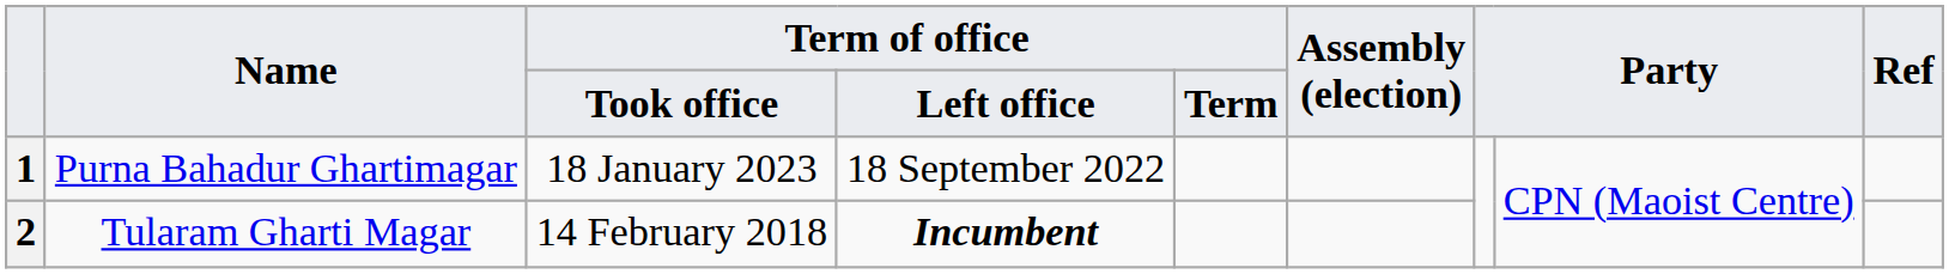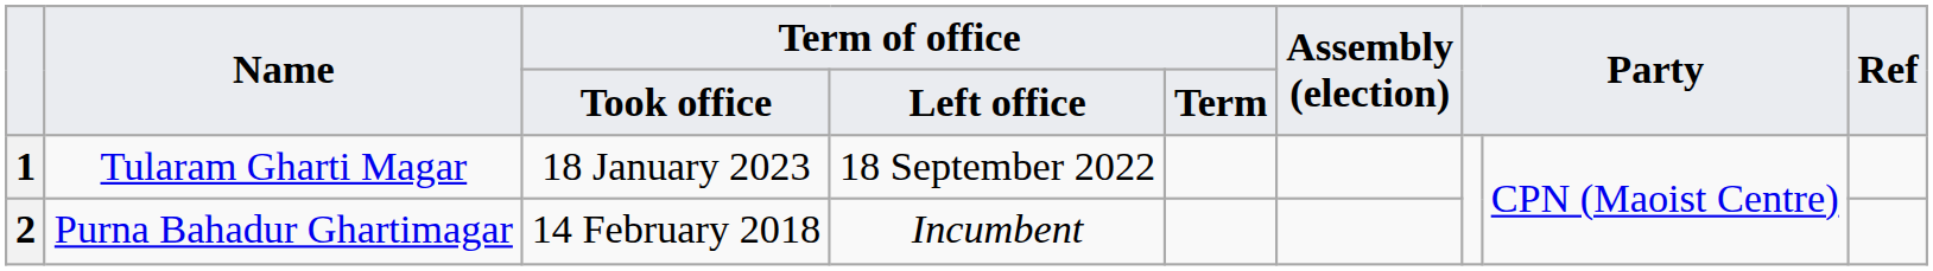1 | Name: Purna Bahadur Ghartimagar -> Tularam Gharti Magar
2 | Name: Tularam Gharti Magar -> Purna Bahadur Ghartimagar
2 | Term of office / Left office: bold -> normal
